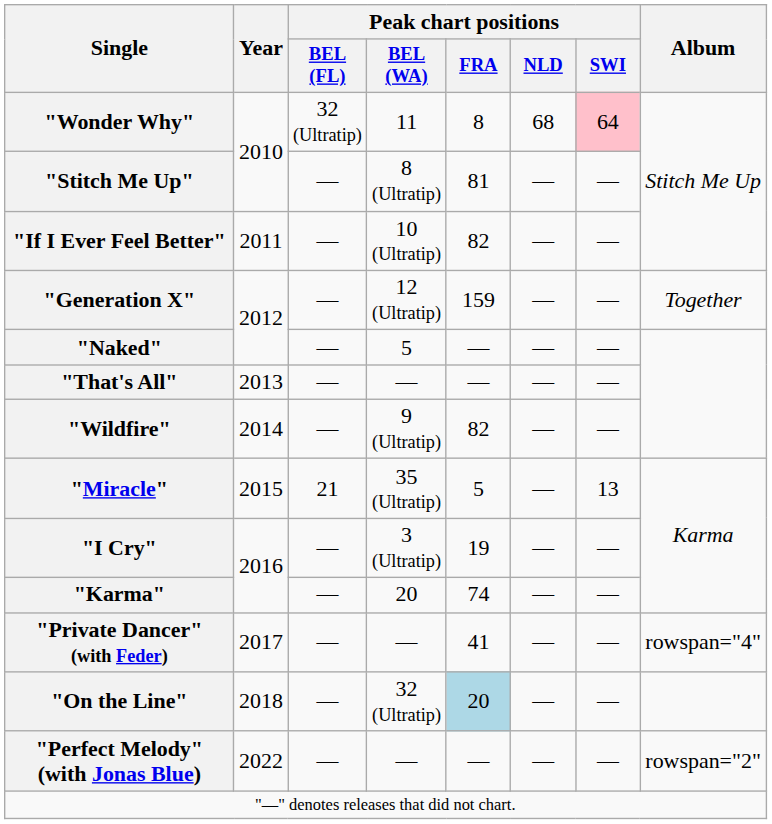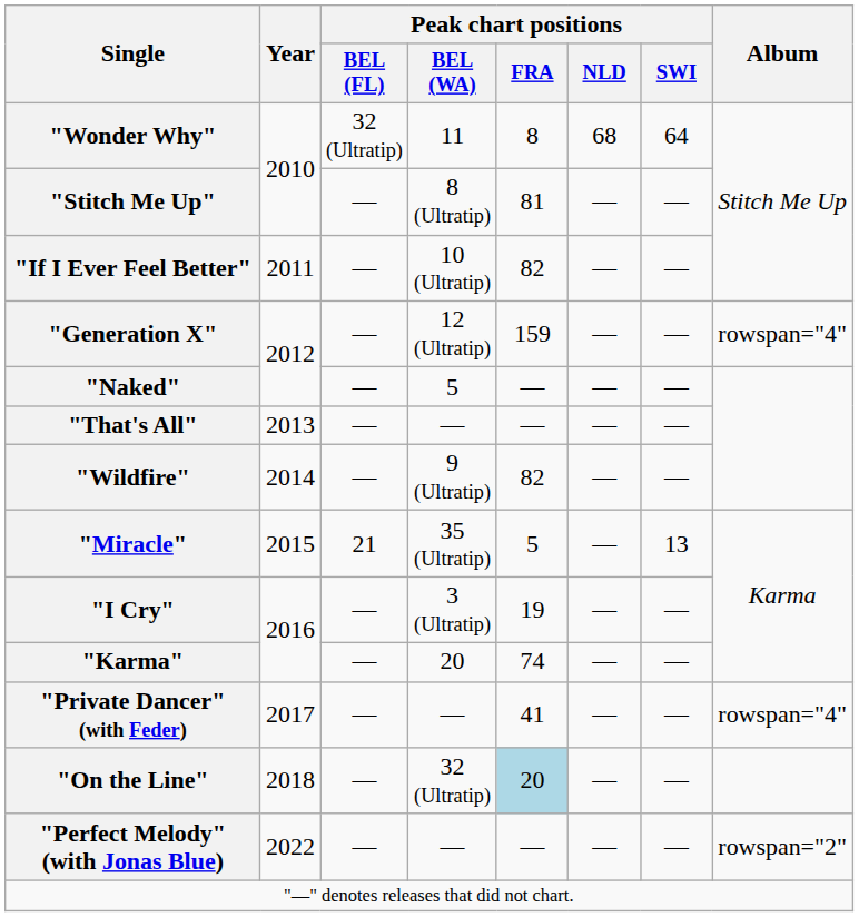"Wonder Why" | Peak chart positions / SWI: pink background -> no background
"Generation X" | Album: Together -> rowspan="4"
